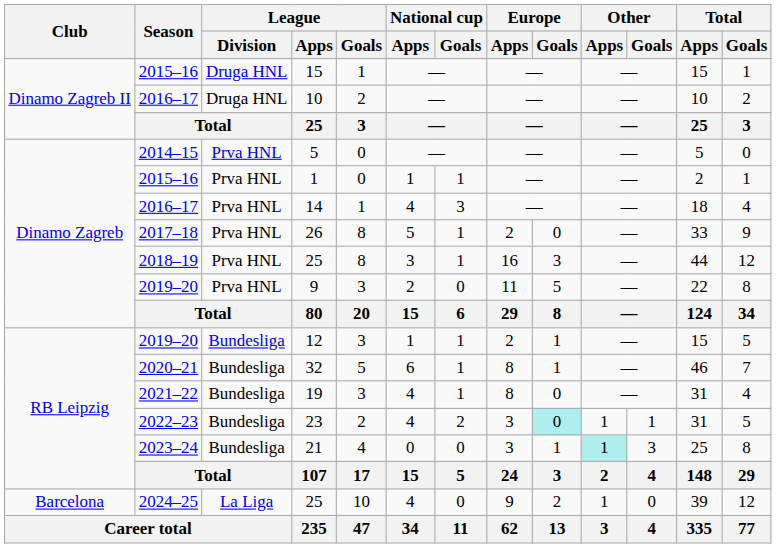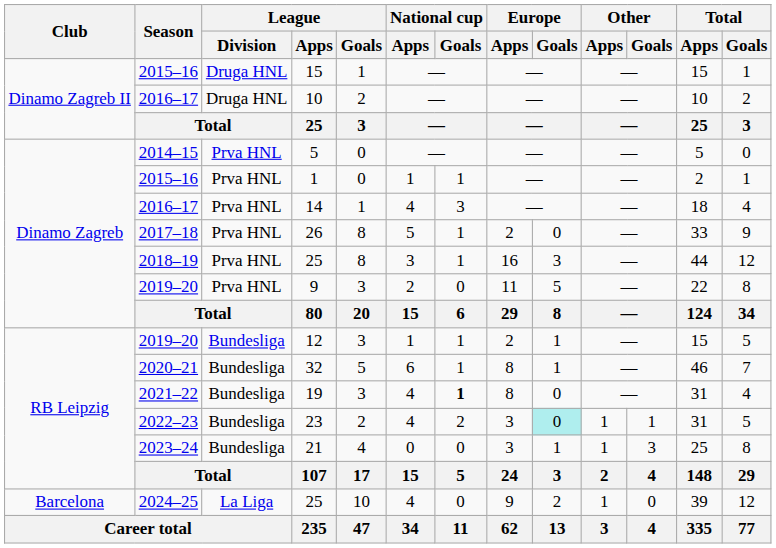19 | National cup / Goals: normal -> bold
21 | Other / Apps: paleturquoise background -> no background
